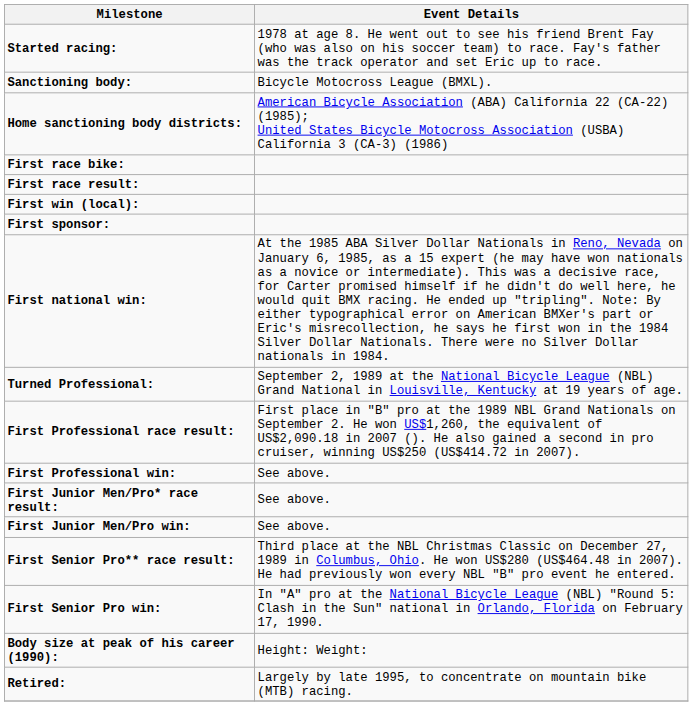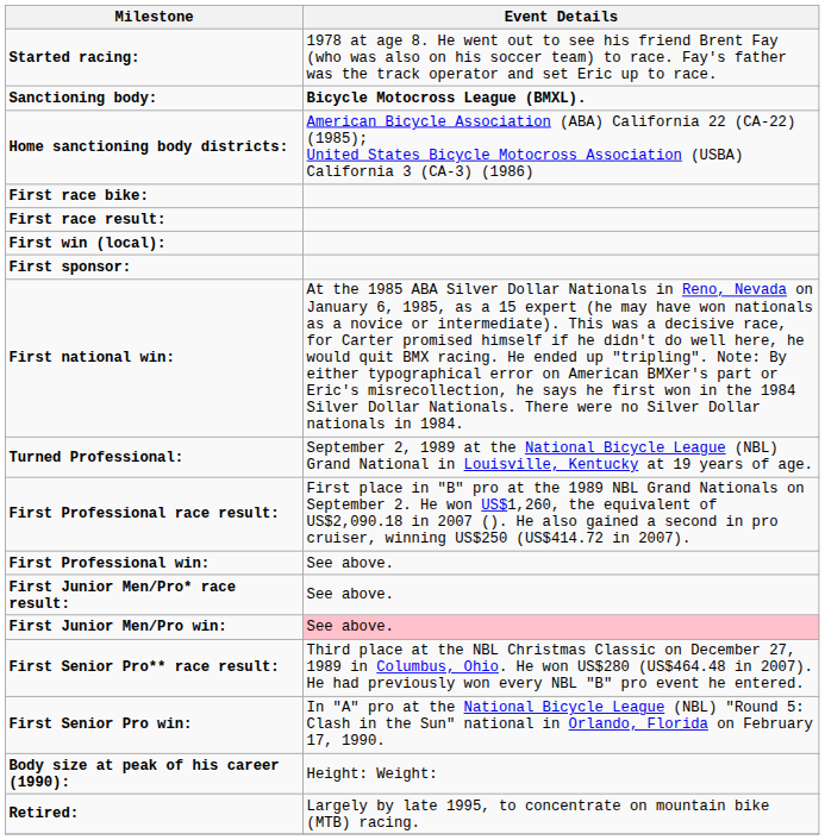Sanctioning body: | Event Details: normal -> bold
First Junior Men/Pro win: | Event Details: no background -> pink background
